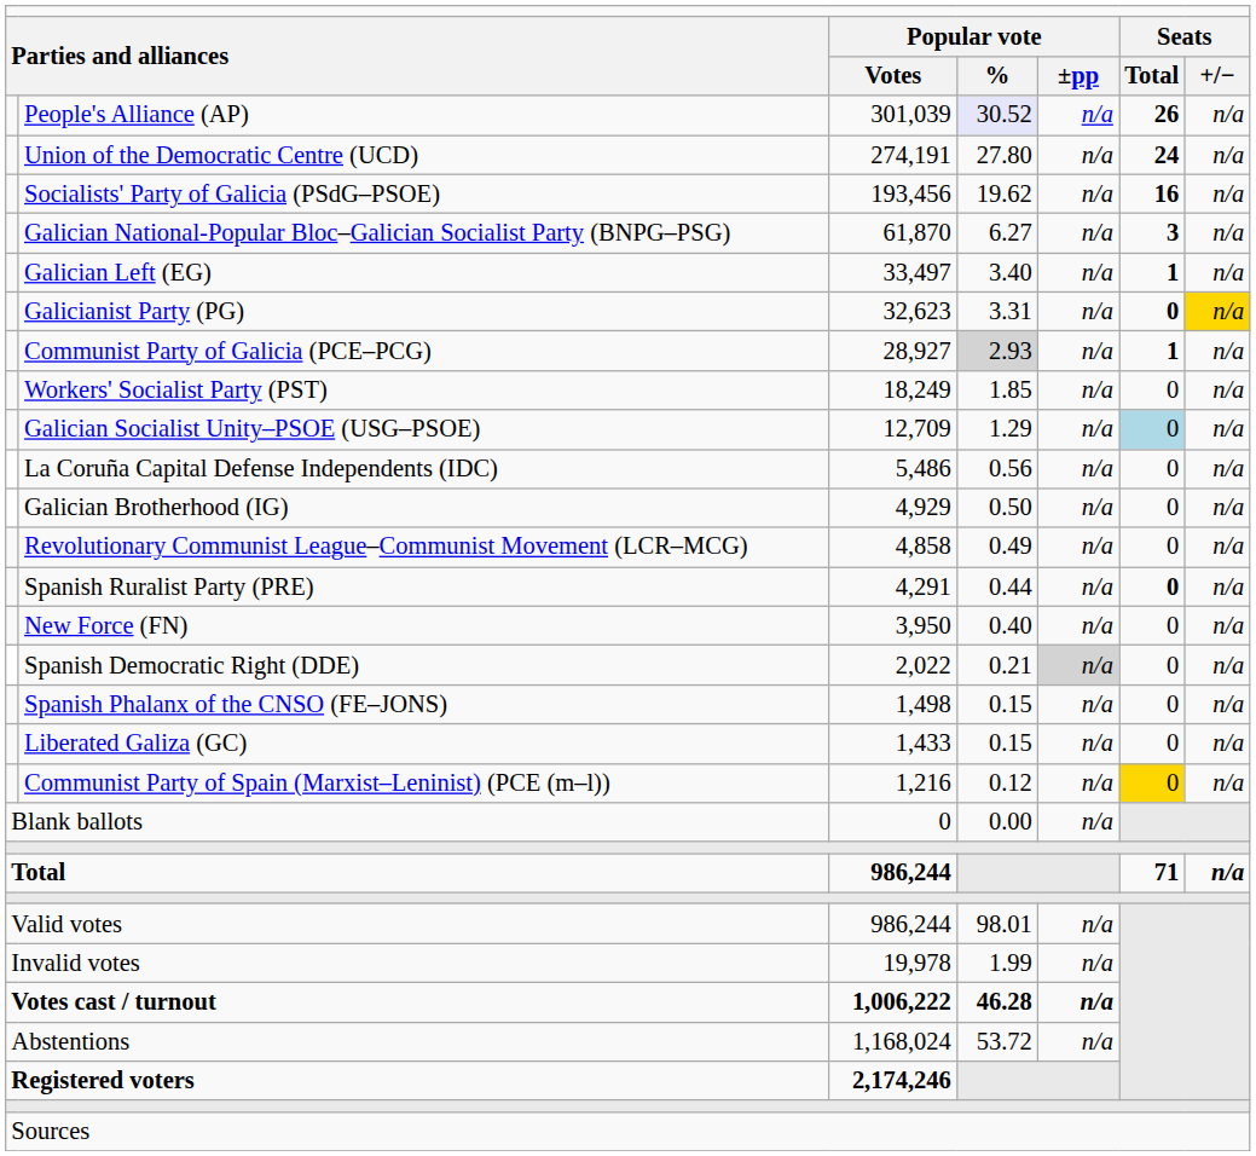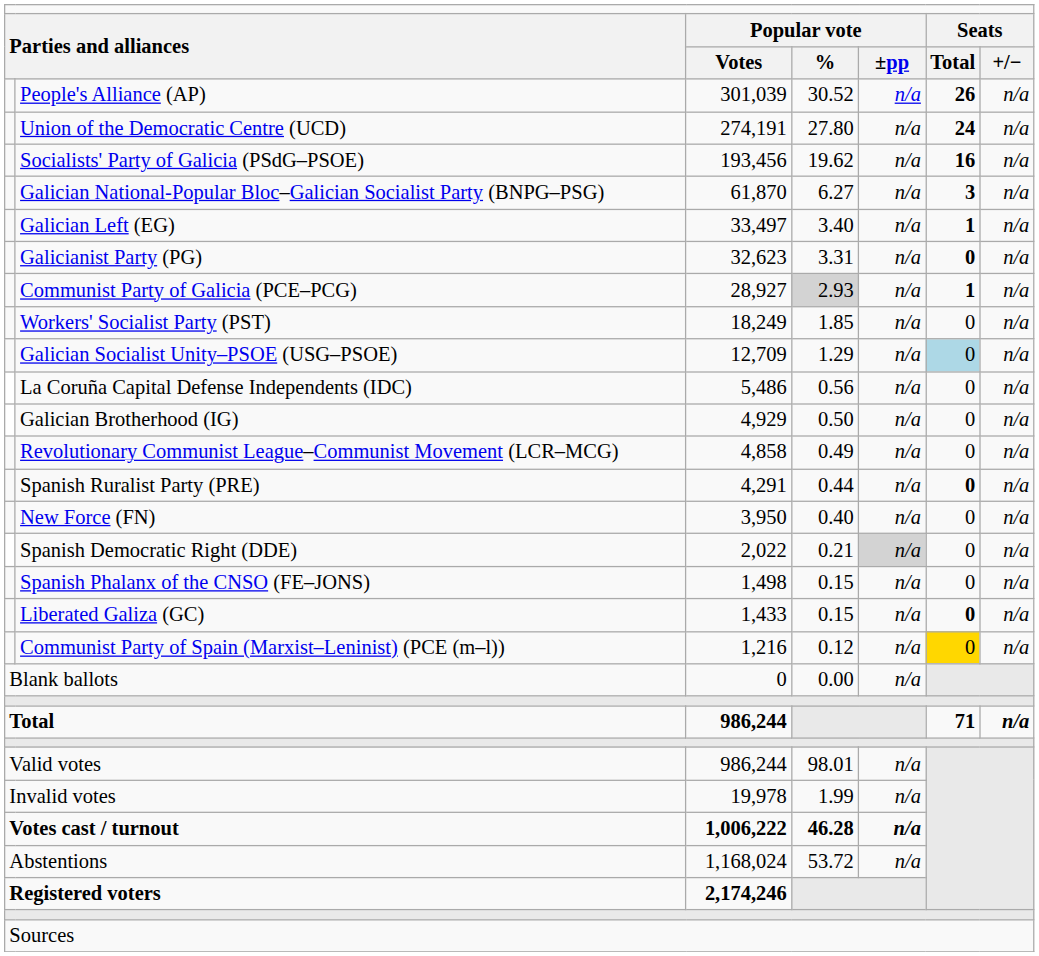People's Alliance (AP) | column 4: lavender background -> no background
Galicianist Party (PG) | column 7: gold background -> no background
Liberated Galiza (GC) | column 6: normal -> bold
